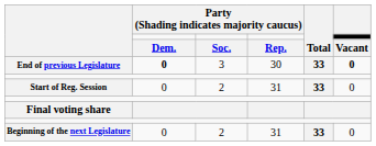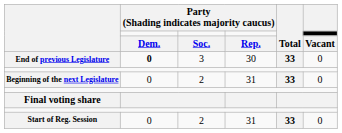End of previous Legislature | column 6: bold -> normal
rows swapped: Start of Reg. Session <-> Beginning of the next Legislature
